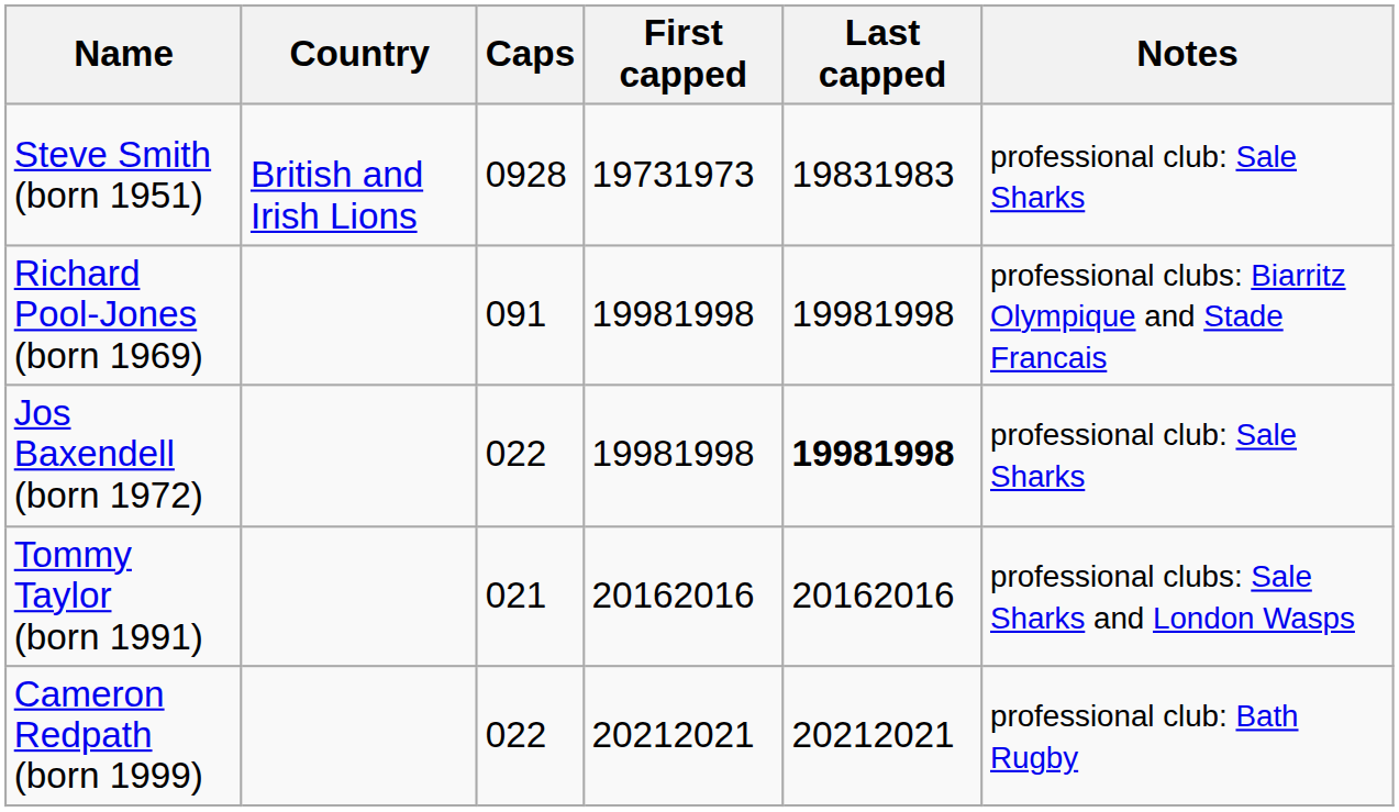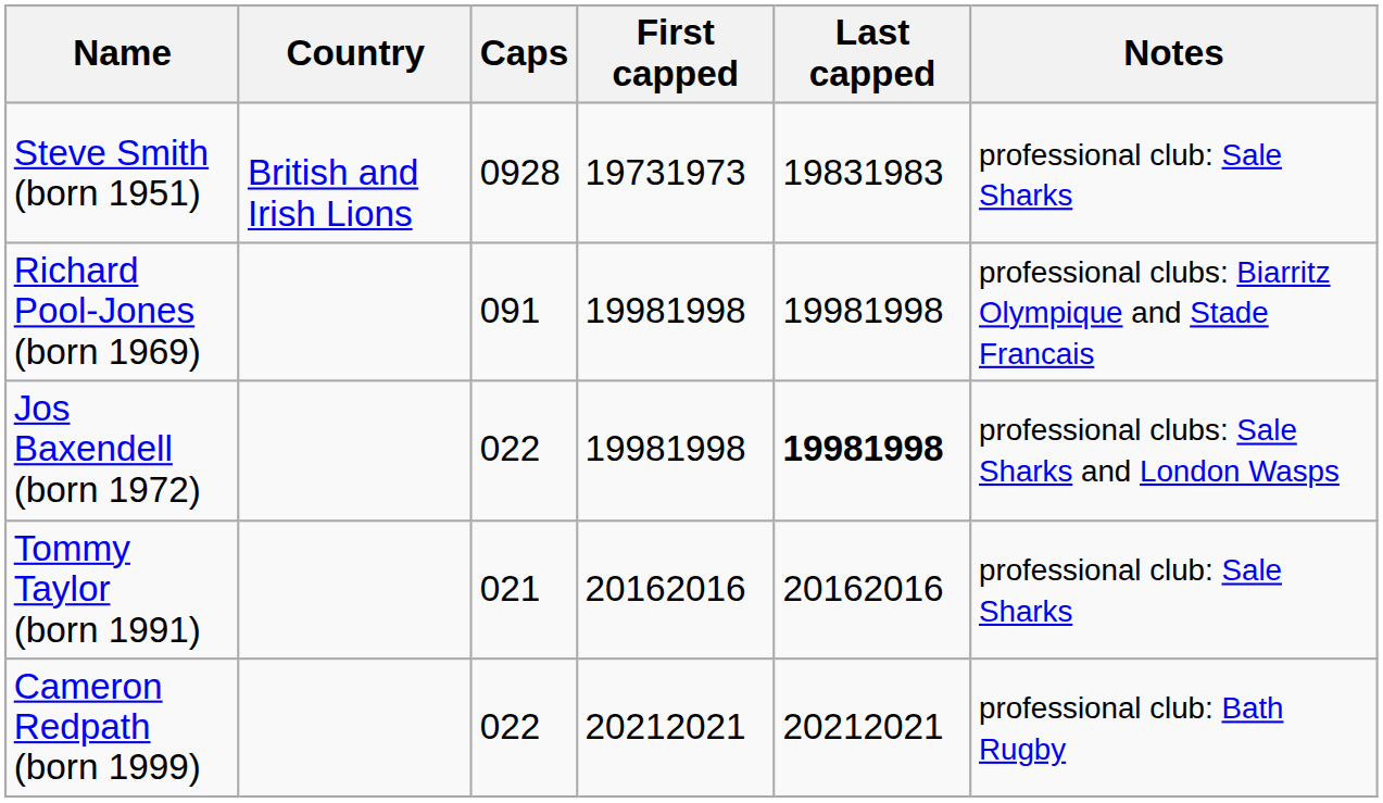Jos Baxendell (born 1972) | Notes: professional club: Sale Sharks -> professional clubs: Sale Sharks and London Wasps
Tommy Taylor (born 1991) | Notes: professional clubs: Sale Sharks and London Wasps -> professional club: Sale Sharks
